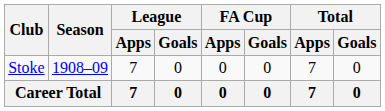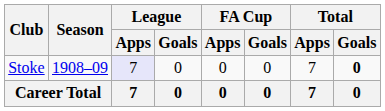Stoke | League / Apps: no background -> lavender background
Stoke | Total / Goals: normal -> bold
